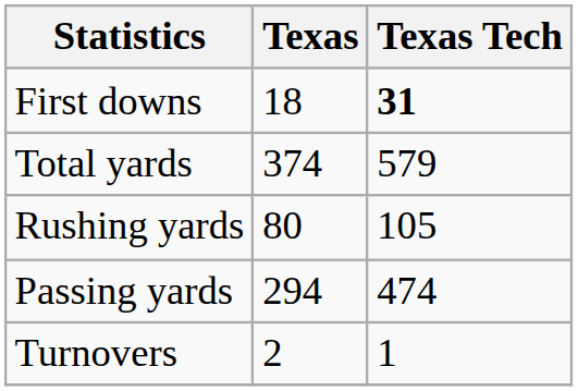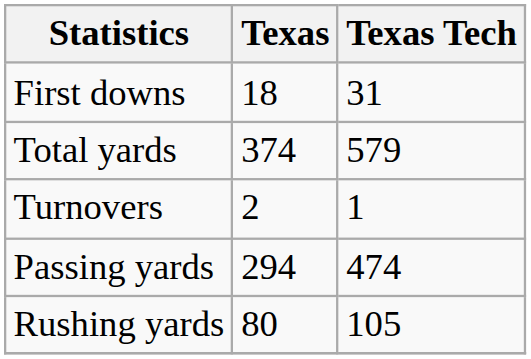First downs | Texas Tech: bold -> normal
rows swapped: Rushing yards <-> Turnovers
